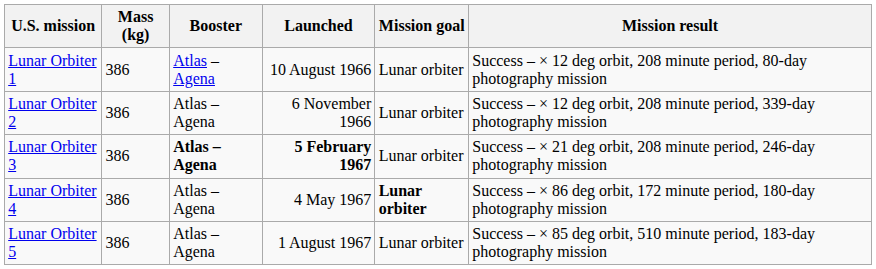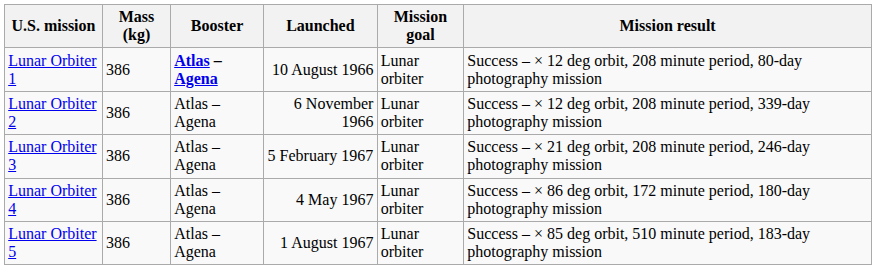Lunar Orbiter 1 | Booster: normal -> bold
Lunar Orbiter 3 | Booster: bold -> normal
Lunar Orbiter 3 | Launched: bold -> normal
Lunar Orbiter 4 | Mission goal: bold -> normal
